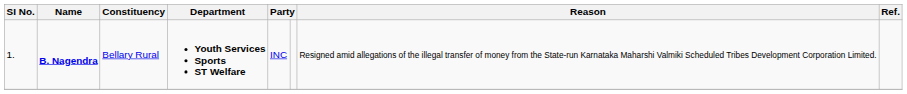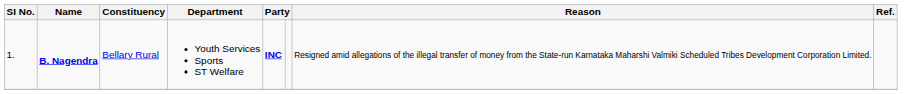B. Nagendra | Department: bold -> normal
B. Nagendra | column 5: normal -> bold
